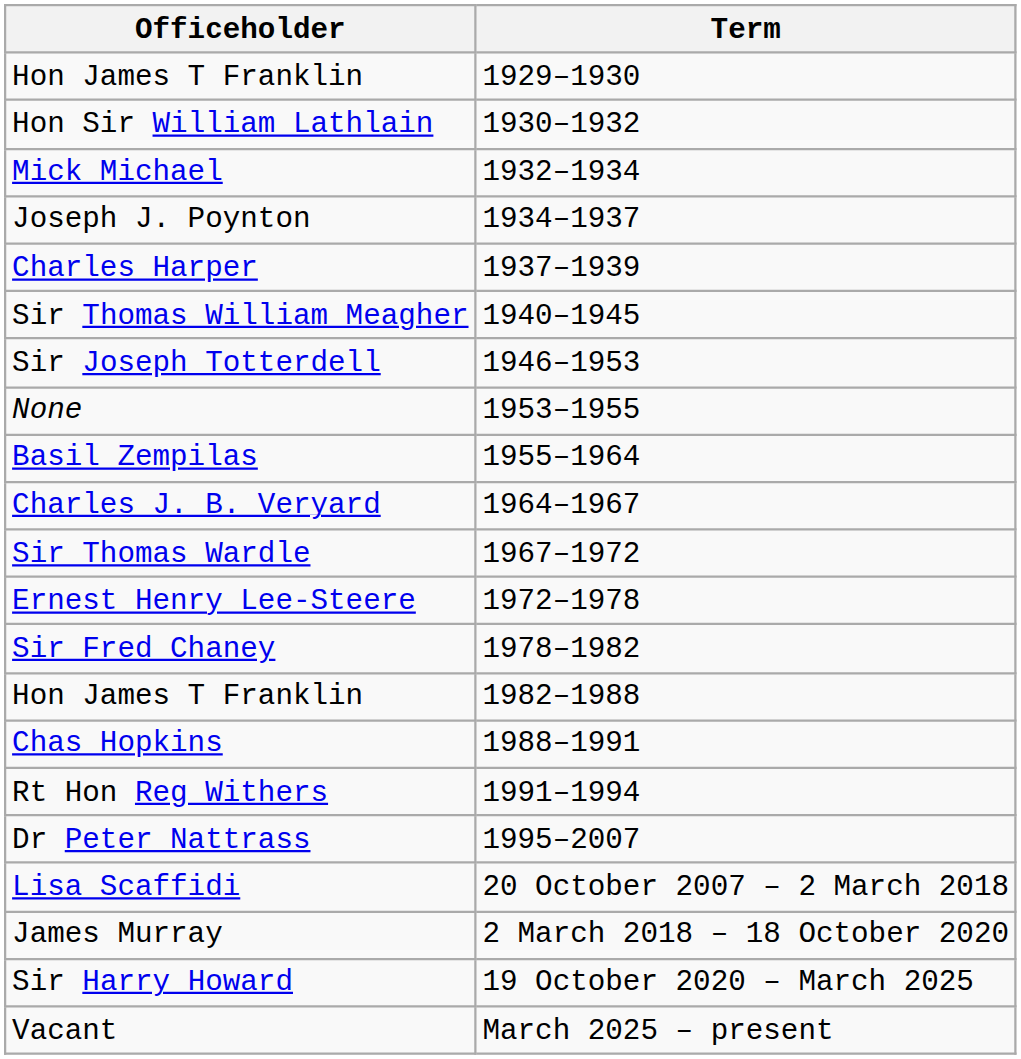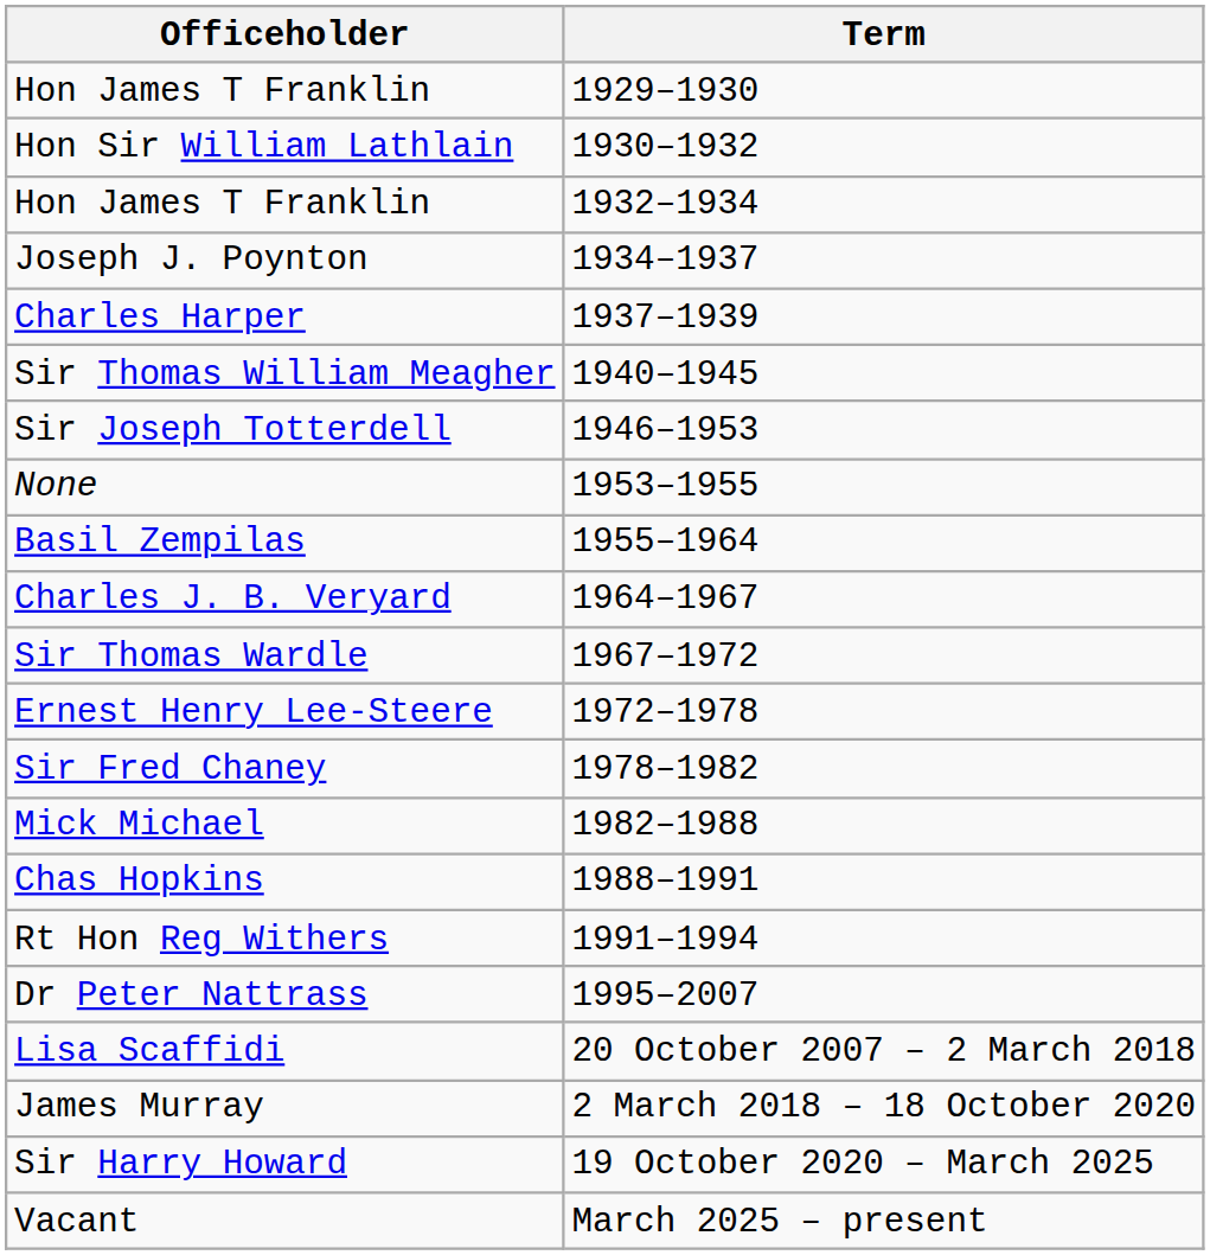row 4 | Officeholder: Mick Michael -> Hon James T Franklin
row 15 | Officeholder: Hon James T Franklin -> Mick Michael
